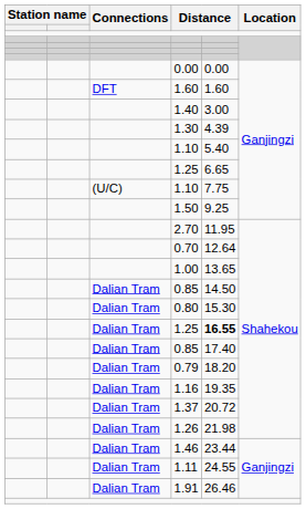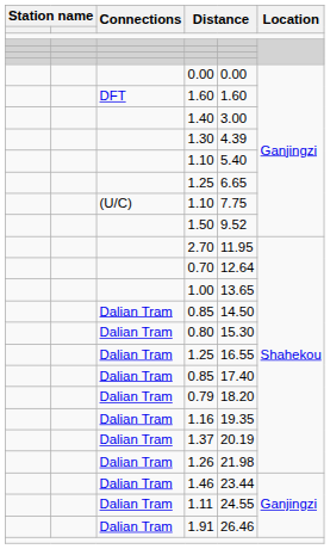1.50 | column 5: 9.25 -> 9.52
Dalian Tram / 1.25 | column 5: bold -> normal
1.37 | column 5: 20.72 -> 20.19
